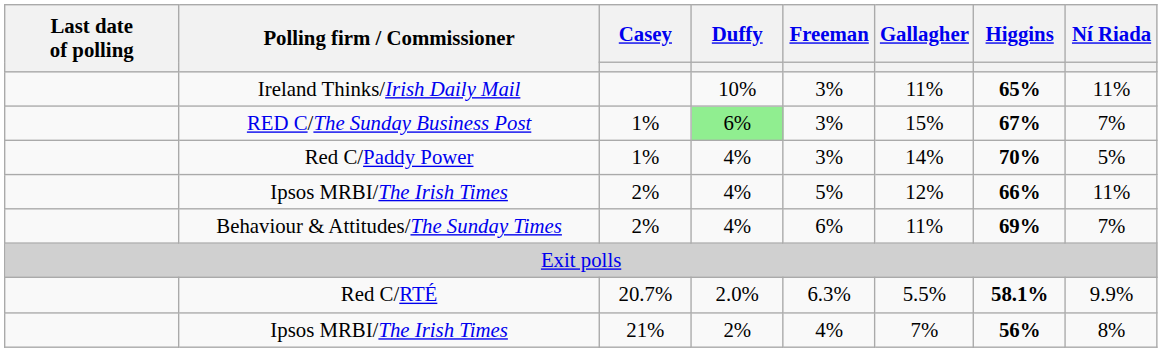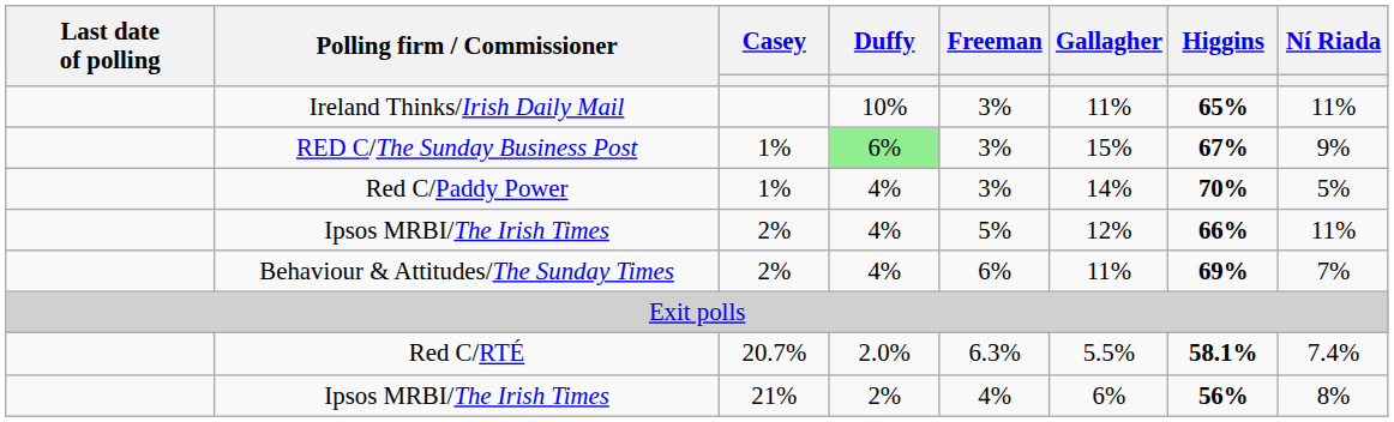RED C/The Sunday Business Post | Ní Riada: 7% -> 9%
Red C/RTÉ | Ní Riada: 9.9% -> 7.4%
Ipsos MRBI/The Irish Times / 21% | Gallagher: 7% -> 6%
